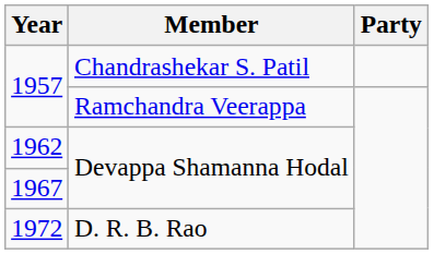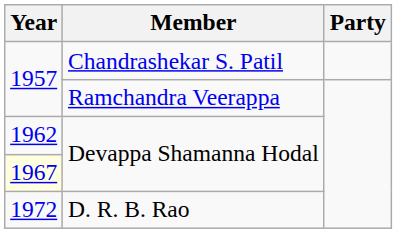1967 | Year: no background -> lightyellow background
